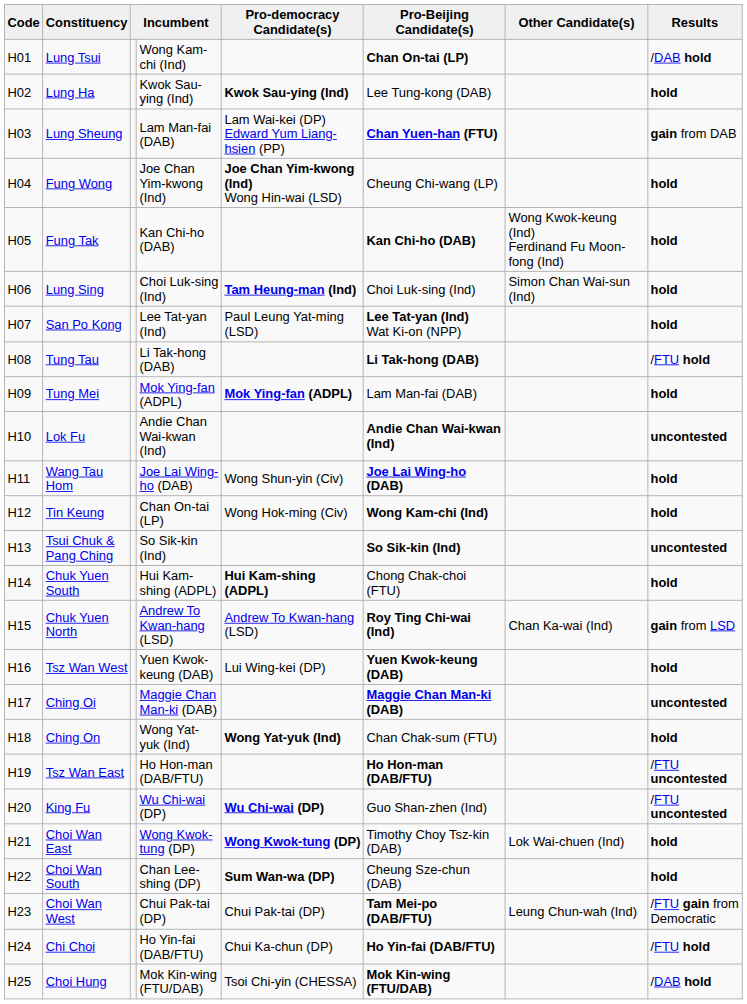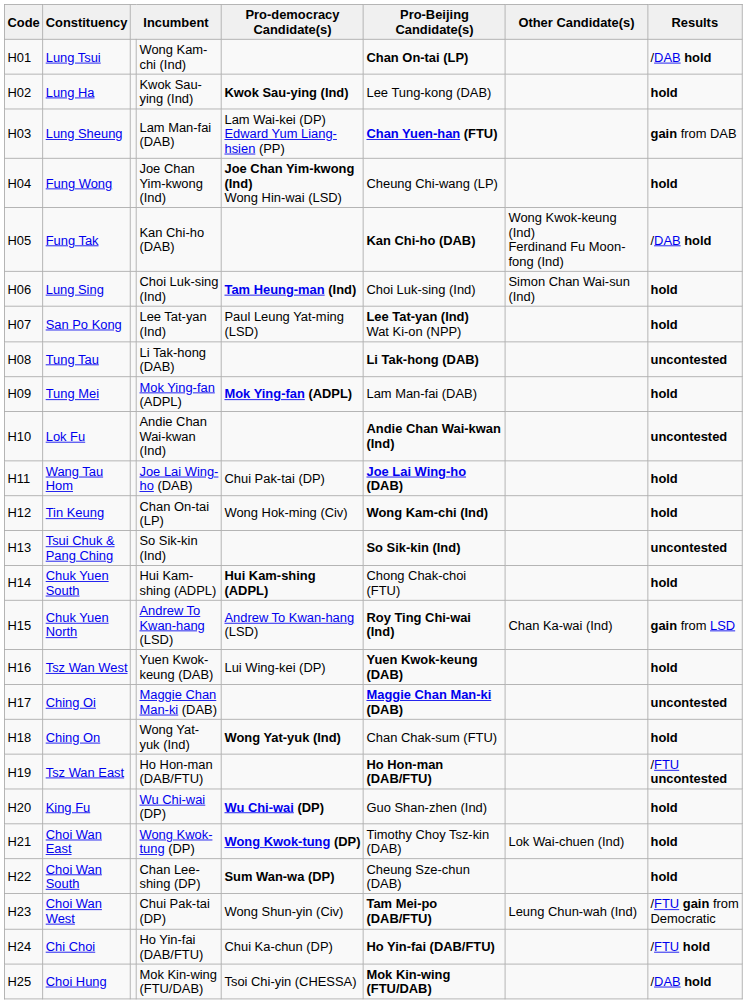Fung Tak | column 8: hold -> /DAB hold
Tung Tau | column 8: /FTU hold -> uncontested
Wang Tau Hom | Pro-democracy Candidate(s): Wong Shun-yin (Civ) -> Chui Pak-tai (DP)
King Fu | column 8: /FTU uncontested -> hold
Choi Wan West | Pro-democracy Candidate(s): Chui Pak-tai (DP) -> Wong Shun-yin (Civ)
